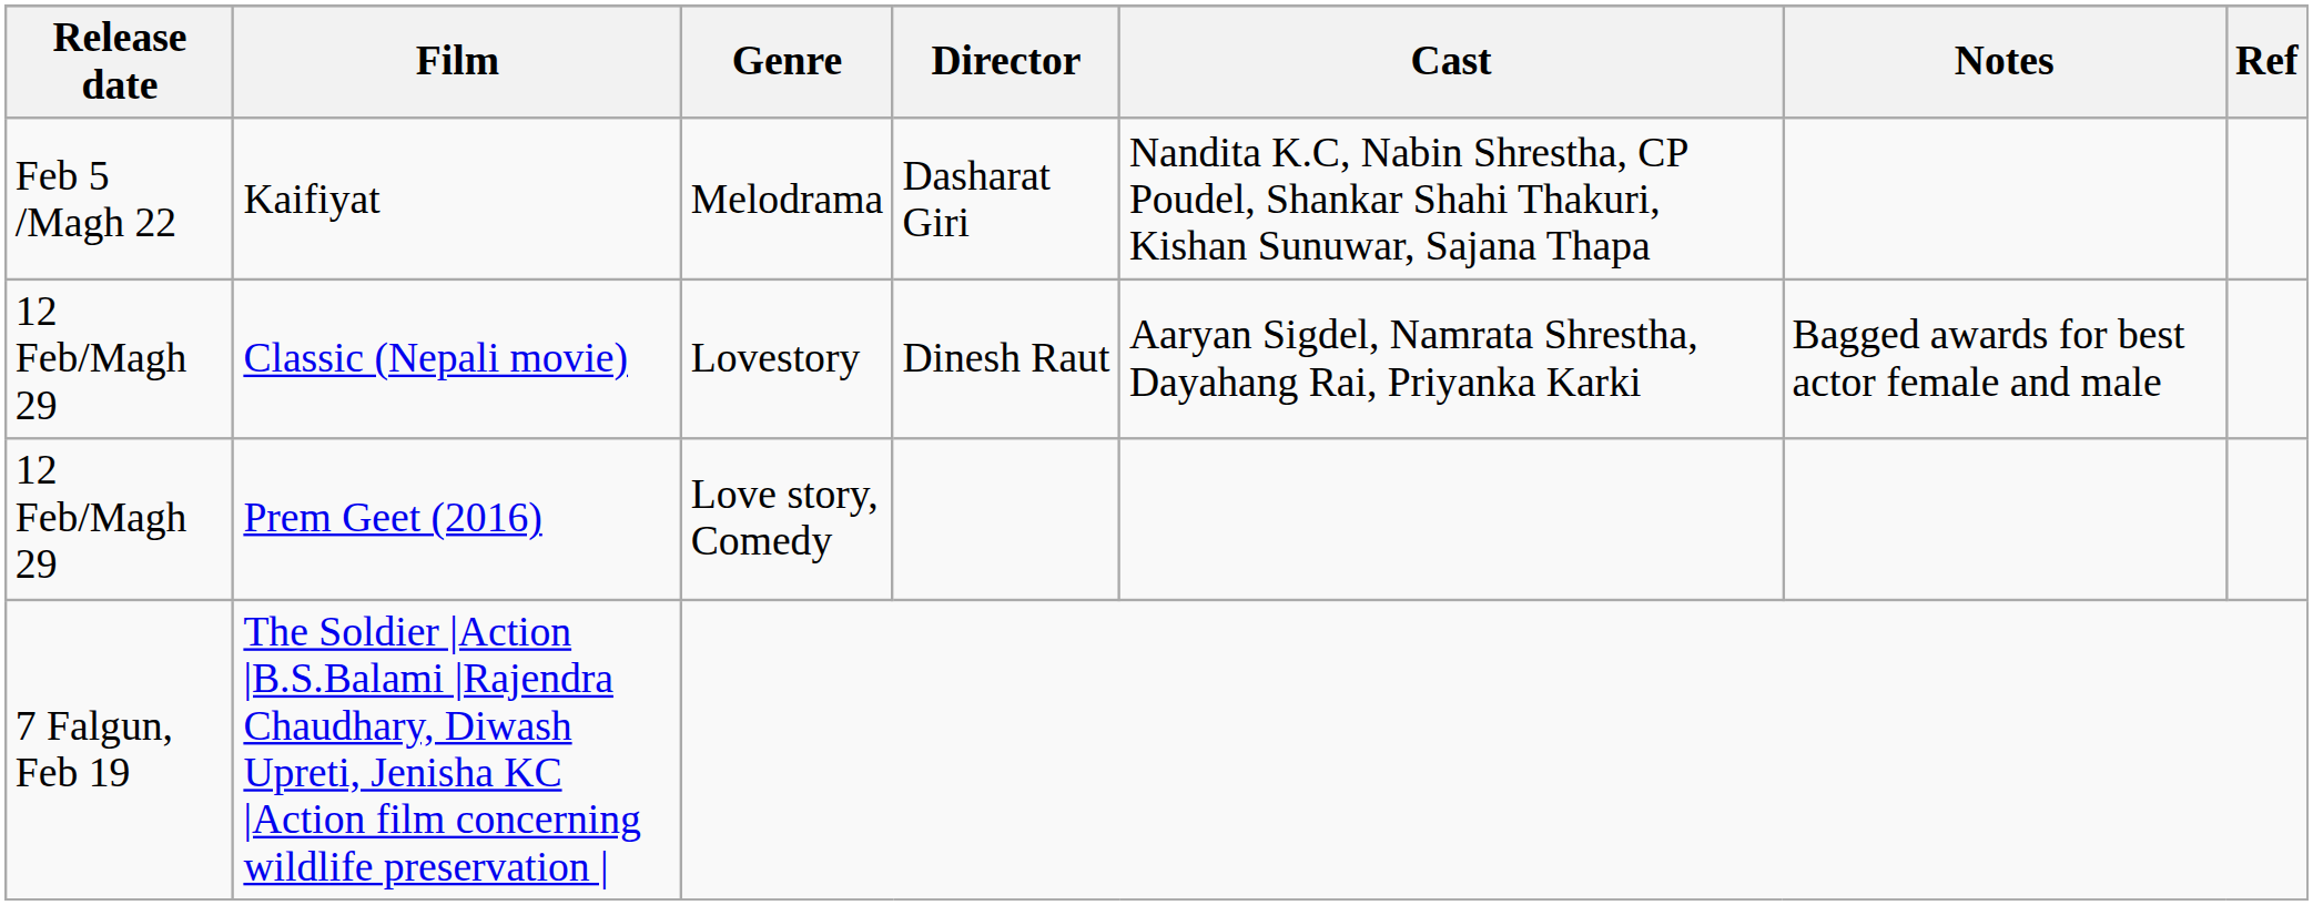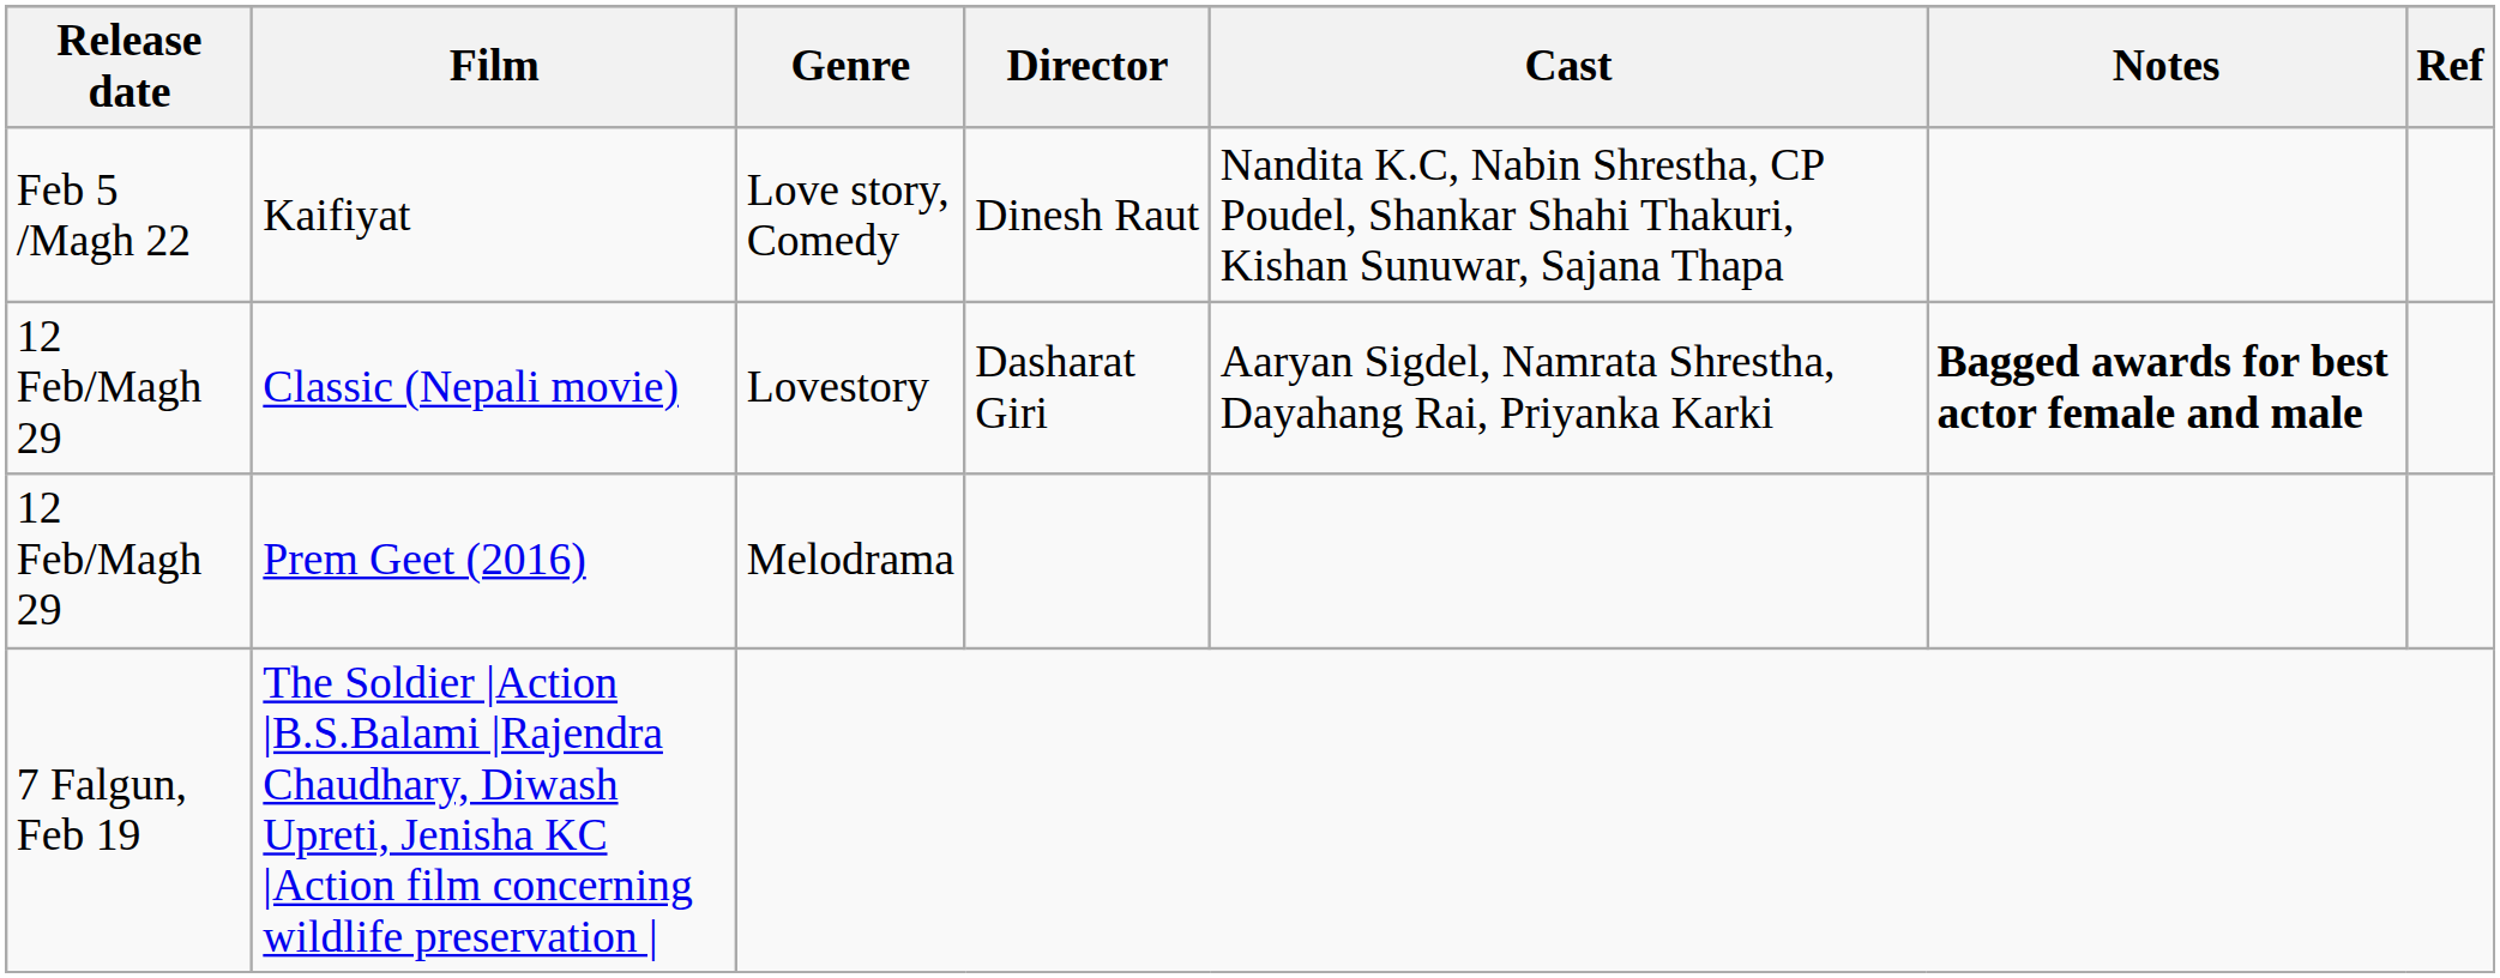Kaifiyat | Genre: Melodrama -> Love story, Comedy
Kaifiyat | Director: Dasharat Giri -> Dinesh Raut
Classic (Nepali movie) | Director: Dinesh Raut -> Dasharat Giri
Classic (Nepali movie) | Notes: normal -> bold
Prem Geet (2016) | Genre: Love story, Comedy -> Melodrama
